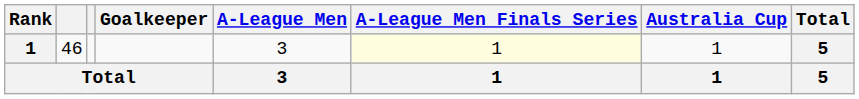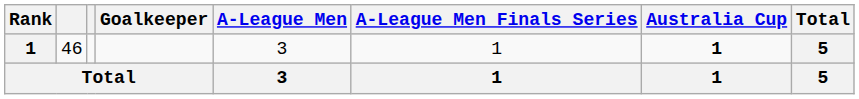row 2 | A-League Men Finals Series: lightyellow background -> no background
row 2 | Australia Cup: normal -> bold
